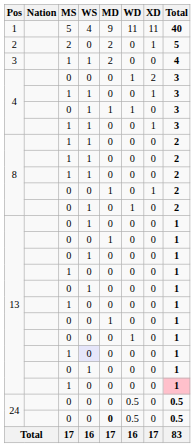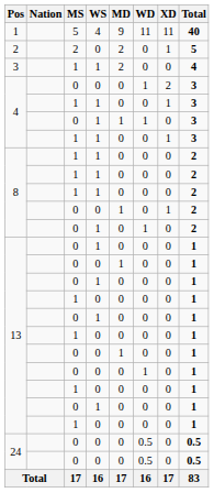row 22 | WS: lavender background -> no background
row 24 | Total: pink background -> no background
row 26 | MD: bold -> normal
